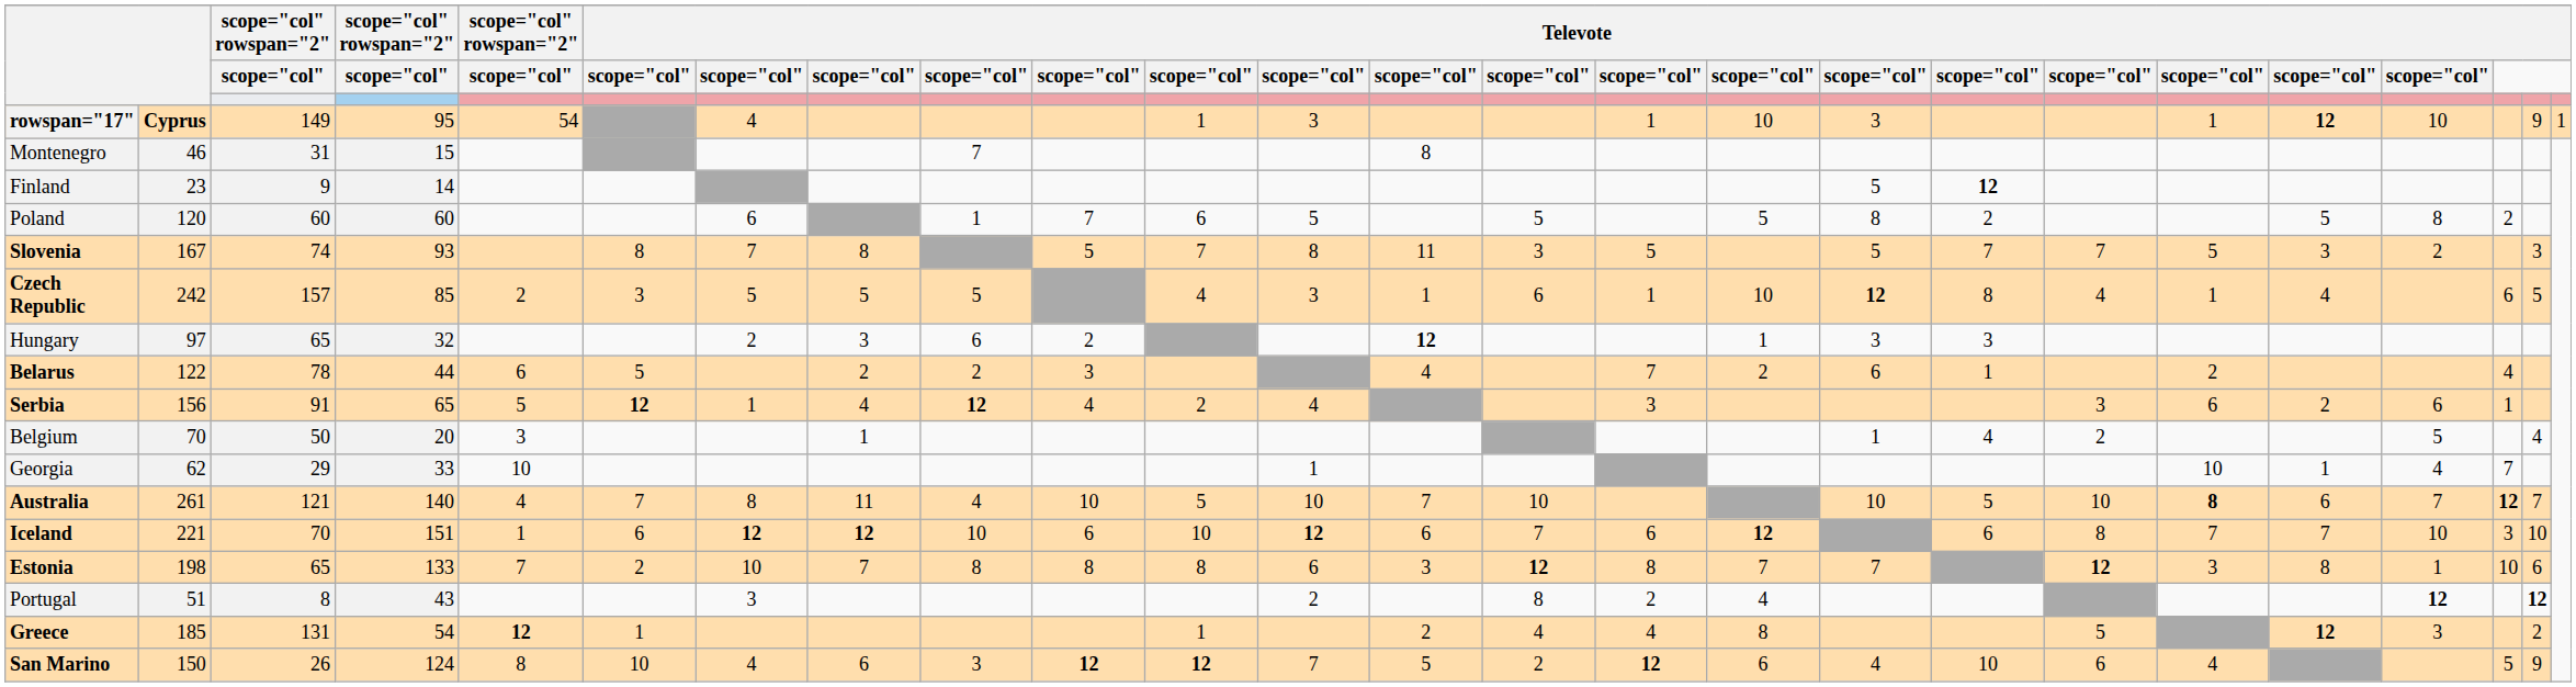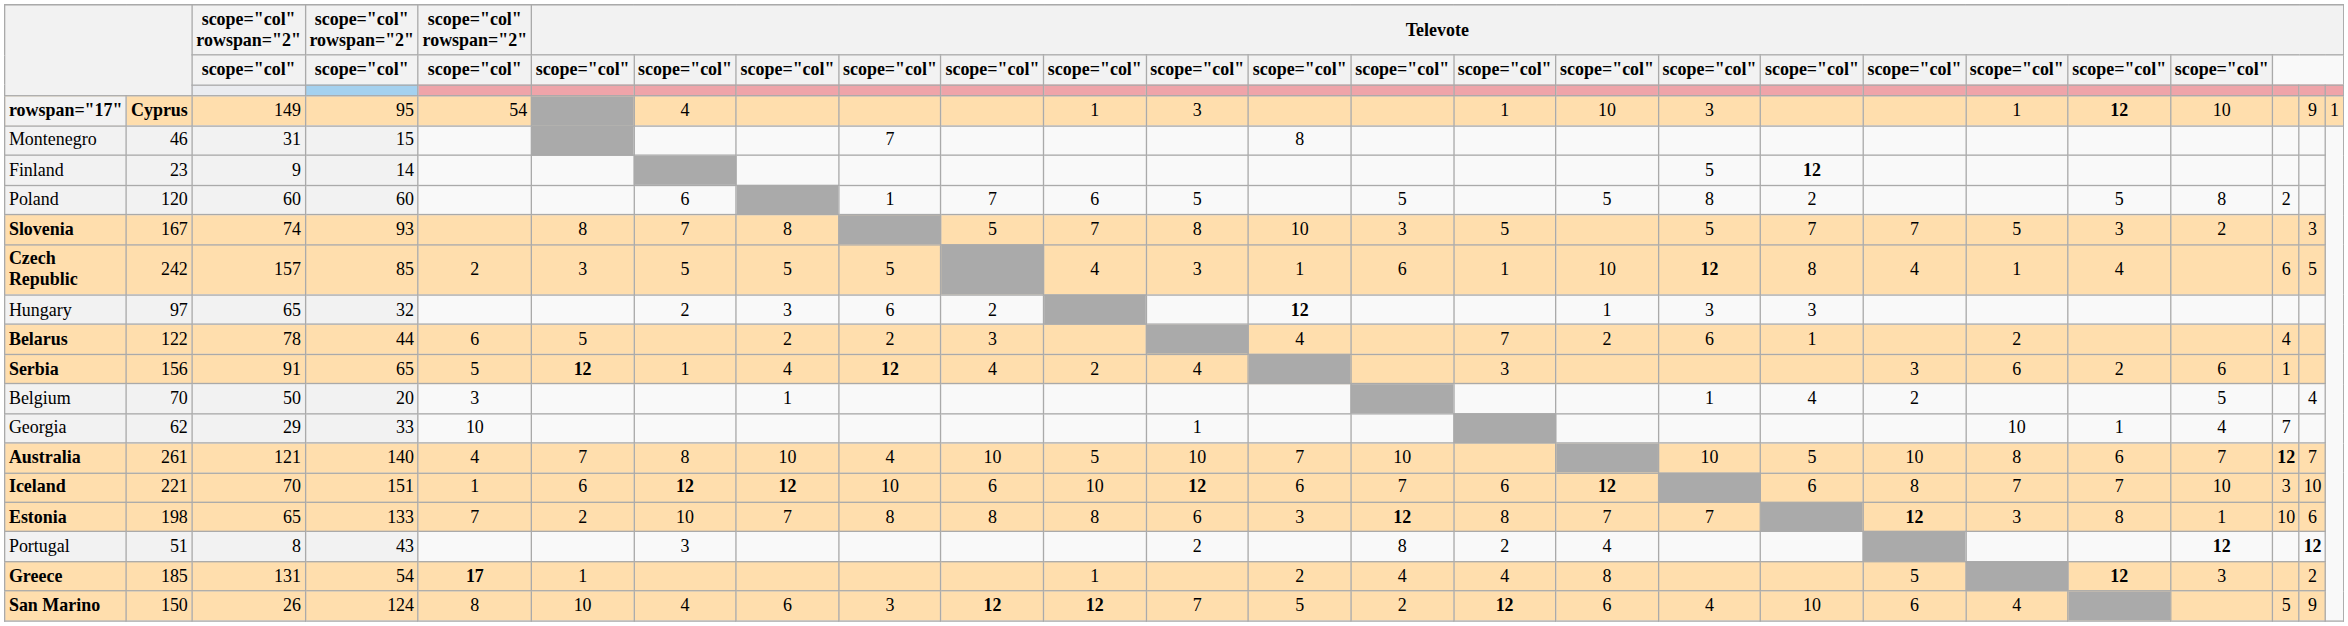Slovenia | column 13: 11 -> 10
Australia | column 8: 11 -> 10
Australia | column 20: bold -> normal
Greece | column 5: 12 -> 17
